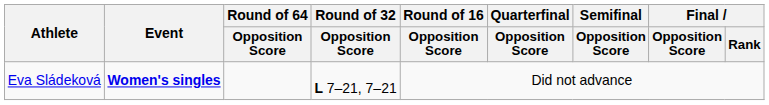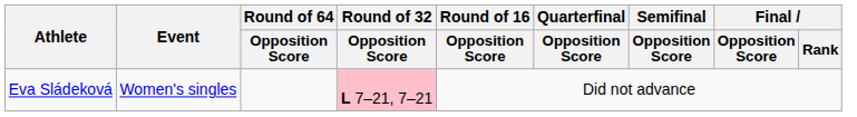Eva Sládeková | Event: bold -> normal
Eva Sládeková | Round of 32 / Opposition Score: no background -> pink background
